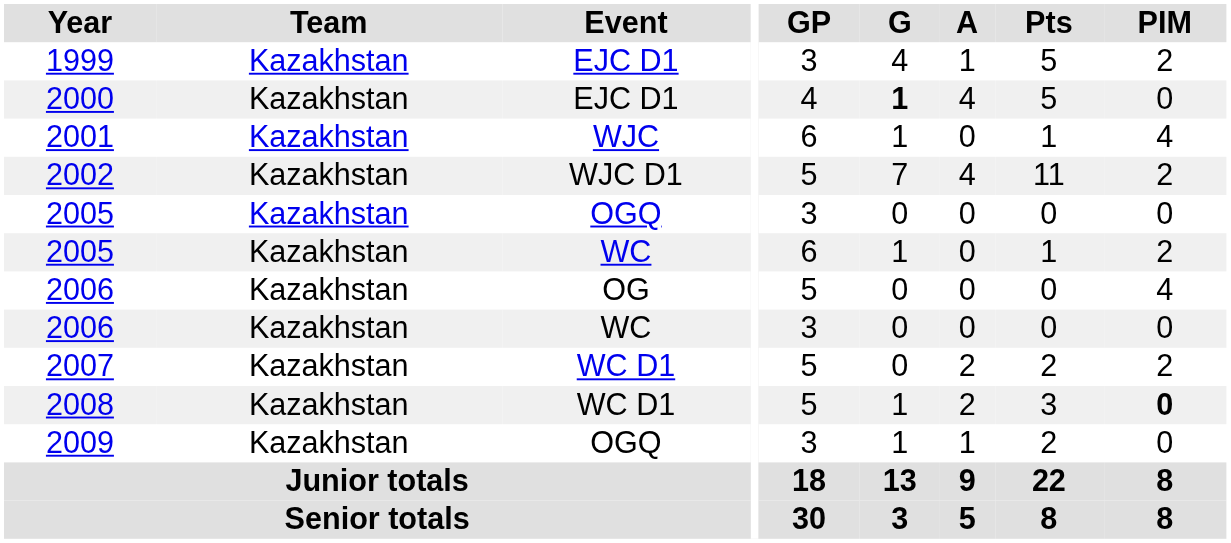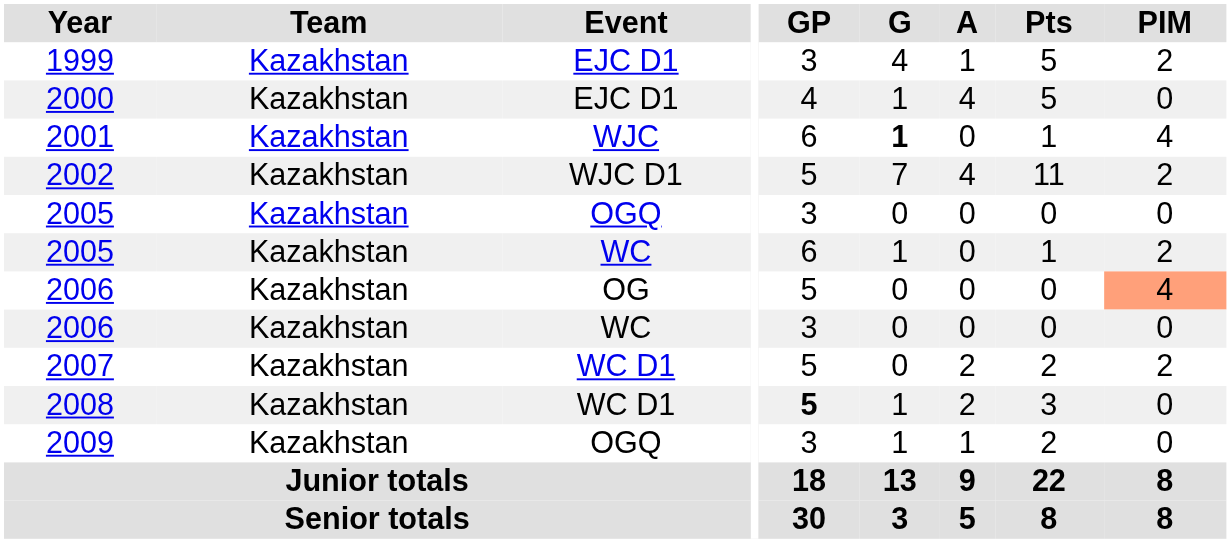2000 | G: bold -> normal
2001 | G: normal -> bold
2006 / OG | PIM: no background -> lightsalmon background
2008 | GP: normal -> bold
2008 | PIM: bold -> normal
